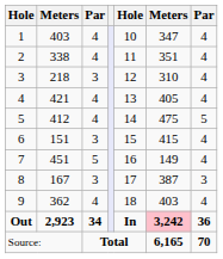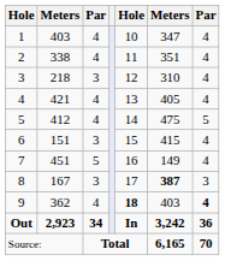8 | column 6: normal -> bold
9 | column 5: normal -> bold
9 | column 7: normal -> bold
Out | column 6: pink background -> no background
